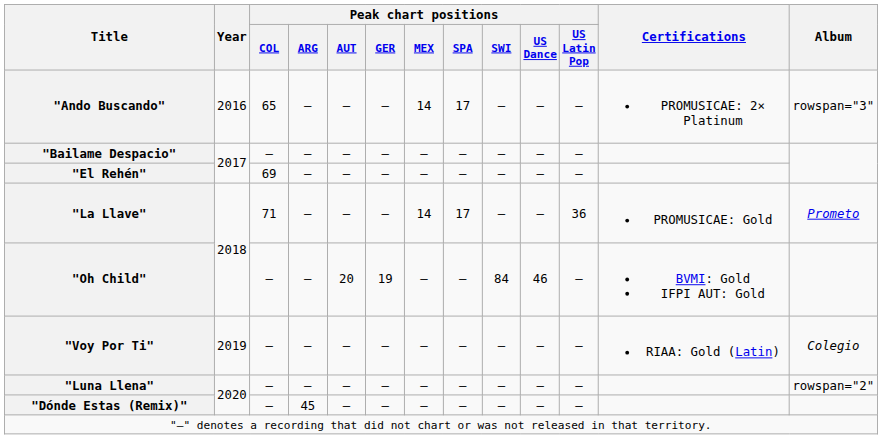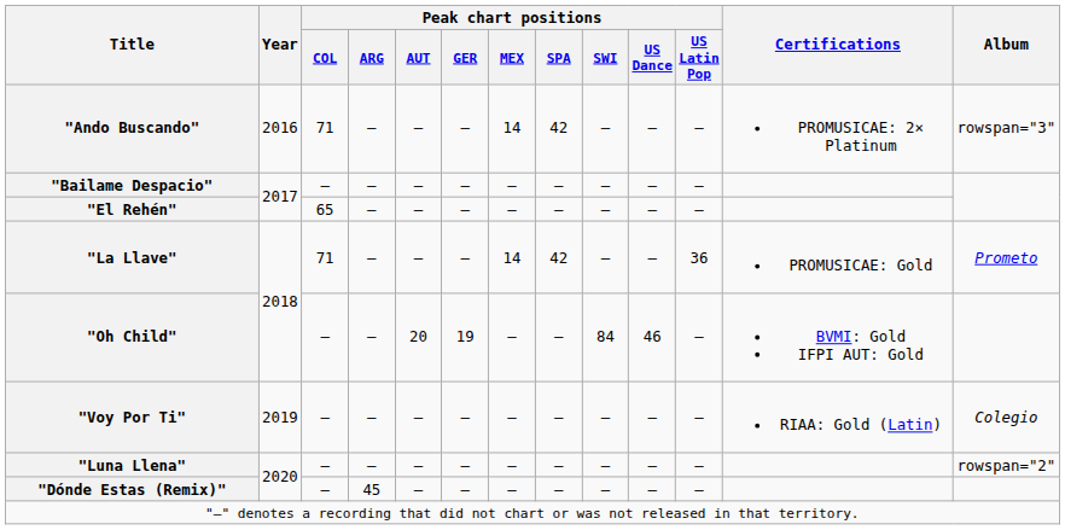"Ando Buscando" | Peak chart positions / COL: 65 -> 71
"Ando Buscando" | Peak chart positions / SPA: 17 -> 42
"El Rehén" | Peak chart positions / COL: 69 -> 65
"La Llave" | Peak chart positions / SPA: 17 -> 42
